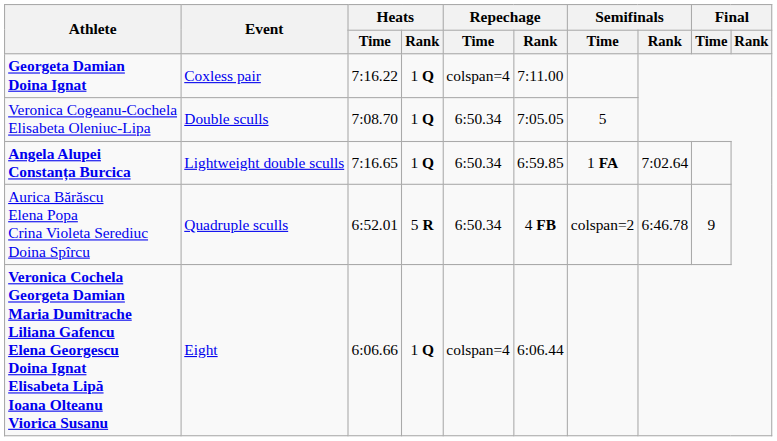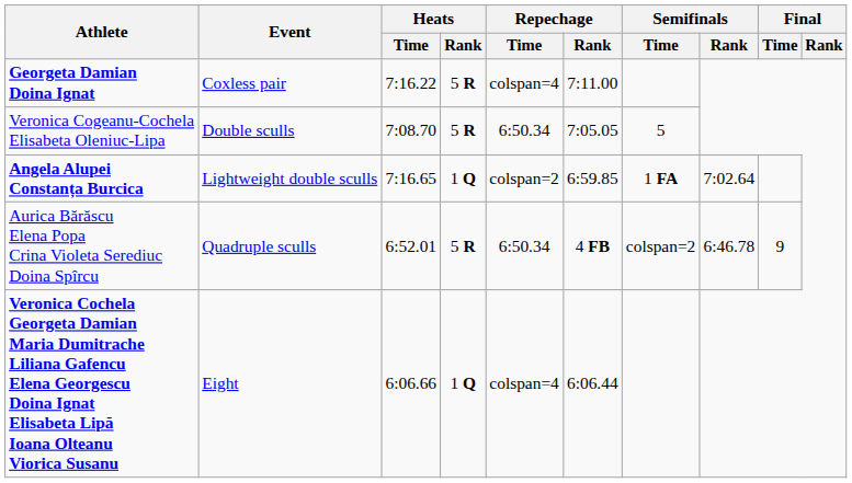Georgeta Damian Doina Ignat | Heats / Rank: 1 Q -> 5 R
Veronica Cogeanu-Cochela Elisabeta Oleniuc-Lipa | Heats / Rank: 1 Q -> 5 R
Angela Alupei Constanța Burcica | Repechage / Time: 6:50.34 -> colspan=2
